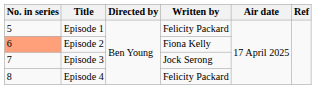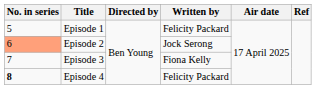Episode 2 | Written by: Fiona Kelly -> Jock Serong
Episode 3 | Written by: Jock Serong -> Fiona Kelly
Episode 4 | No. in series: normal -> bold
